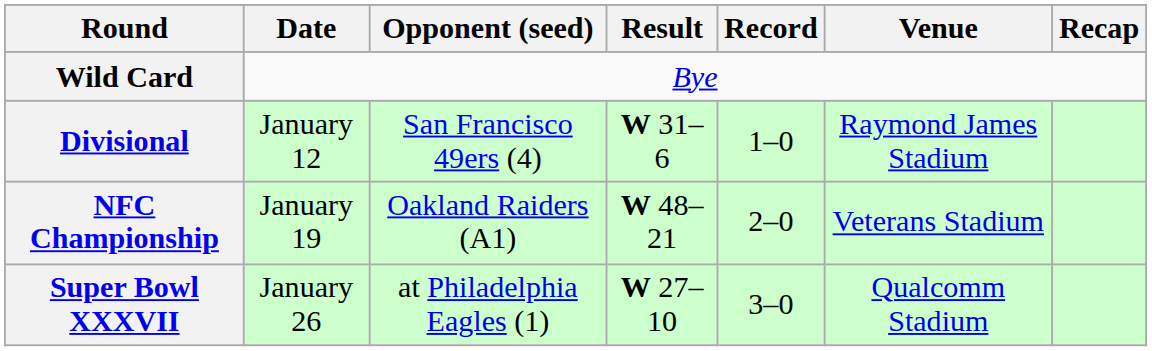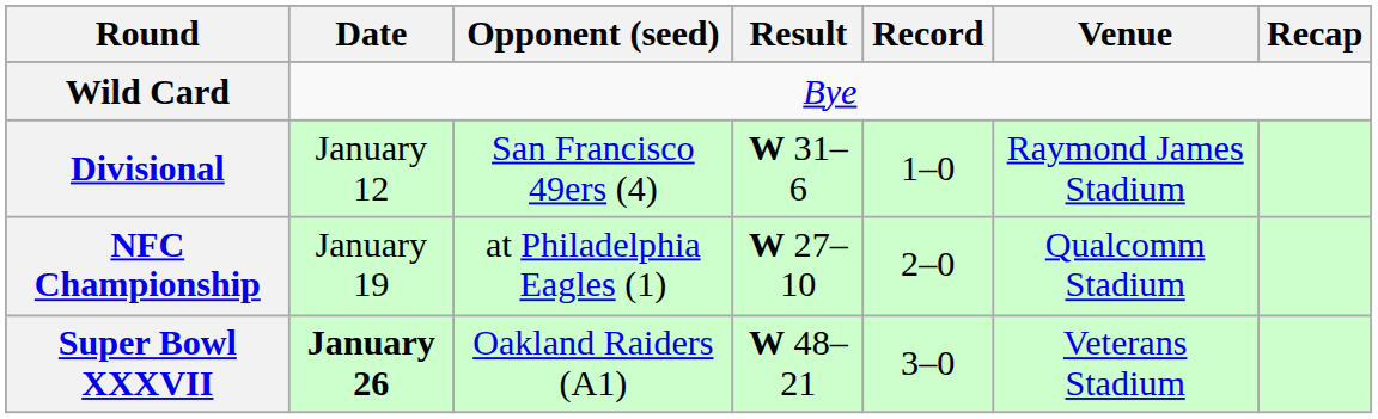NFC Championship | Opponent (seed): Oakland Raiders (A1) -> at Philadelphia Eagles (1)
NFC Championship | Result: W 48–21 -> W 27–10
NFC Championship | Venue: Veterans Stadium -> Qualcomm Stadium
Super Bowl XXXVII | Date: normal -> bold
Super Bowl XXXVII | Opponent (seed): at Philadelphia Eagles (1) -> Oakland Raiders (A1)
Super Bowl XXXVII | Result: W 27–10 -> W 48–21
Super Bowl XXXVII | Venue: Qualcomm Stadium -> Veterans Stadium
